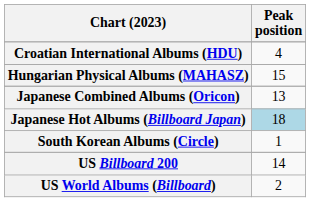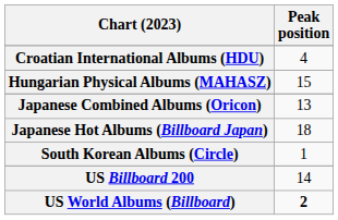Japanese Hot Albums (Billboard Japan) | Peak position: lightblue background -> no background
US World Albums (Billboard) | Peak position: normal -> bold
